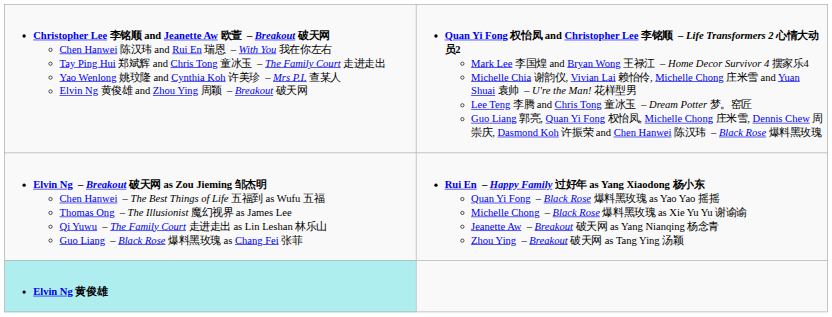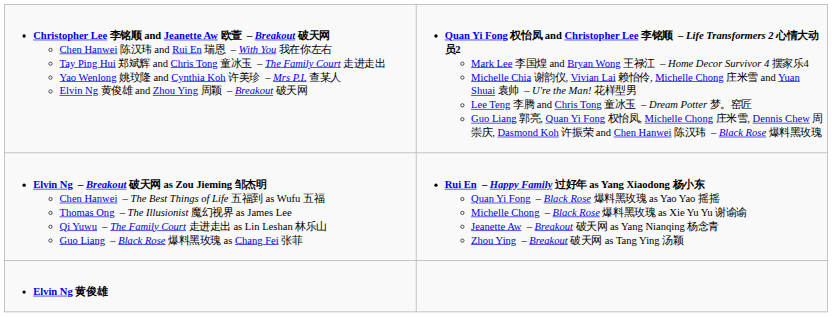Elvin Ng 黄俊雄 | column 1: paleturquoise background -> no background
